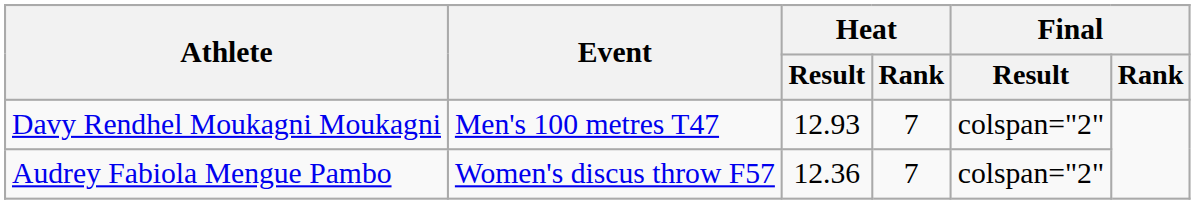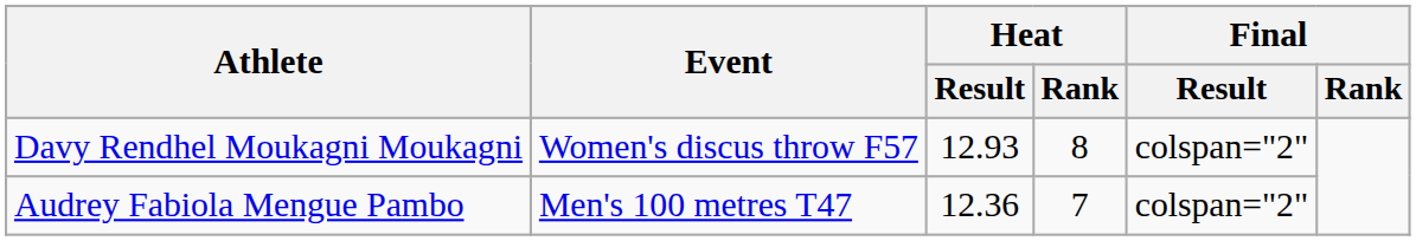Davy Rendhel Moukagni Moukagni | Event: Men's 100 metres T47 -> Women's discus throw F57
Davy Rendhel Moukagni Moukagni | Heat / Rank: 7 -> 8
Audrey Fabiola Mengue Pambo | Event: Women's discus throw F57 -> Men's 100 metres T47
